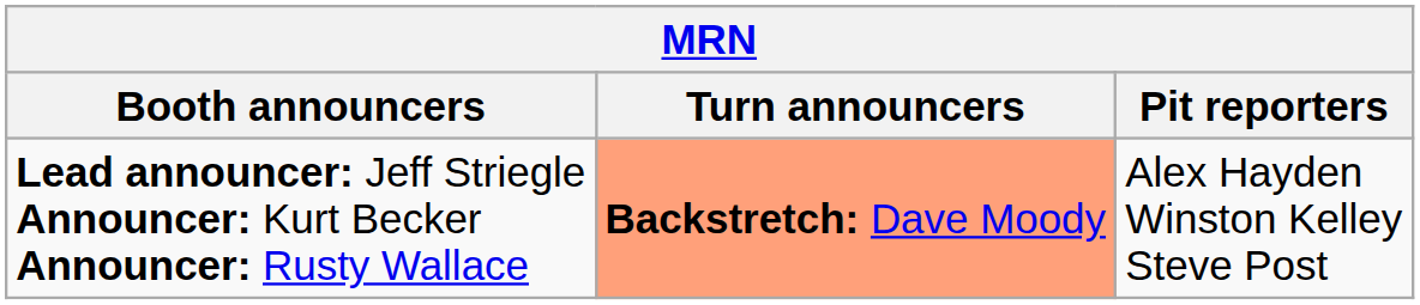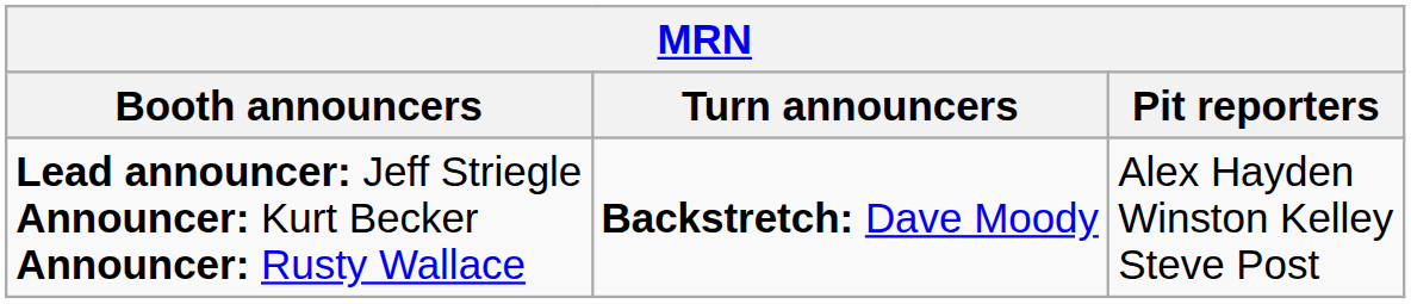row 3 | Turn announcers: lightsalmon background -> no background
